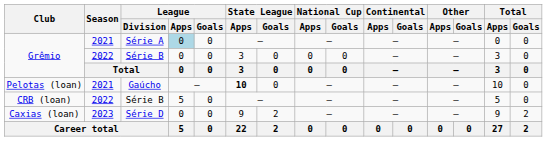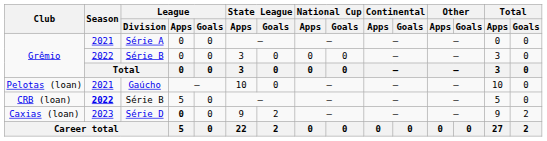Grêmio / Série A | League / Apps: lightblue background -> no background
Pelotas (loan) | State League / Apps: bold -> normal
CRB (loan) | Season: normal -> bold
Caxias (loan) | League / Apps: normal -> bold
